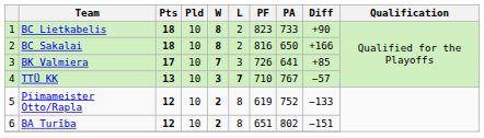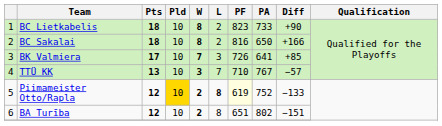TTÜ KK | L: bold -> normal
Piimameister Otto/Rapla | Pld: no background -> gold background
Piimameister Otto/Rapla | L: normal -> bold
Piimameister Otto/Rapla | PF: no background -> lightyellow background
